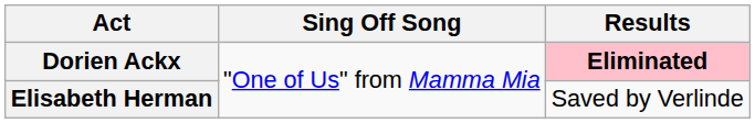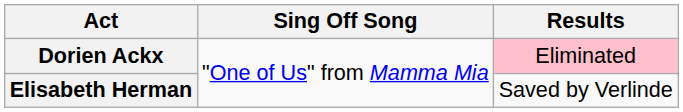Dorien Ackx | Results: bold -> normal
